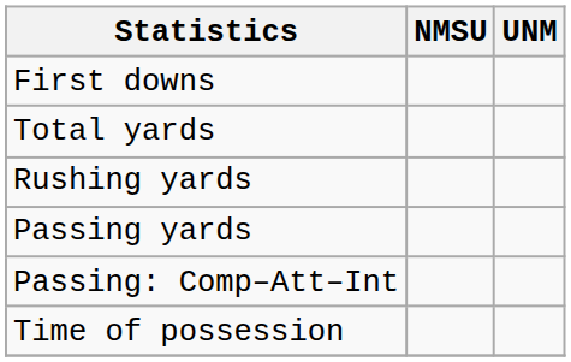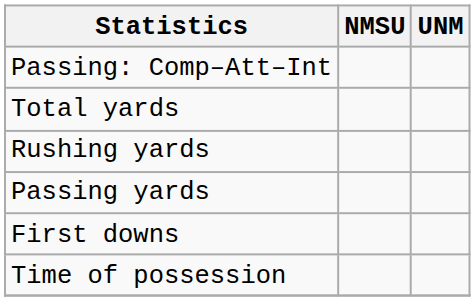rows swapped: First downs <-> Passing: Comp–Att–Int
